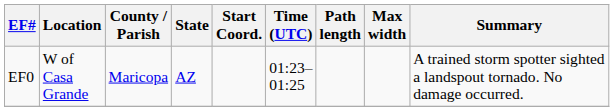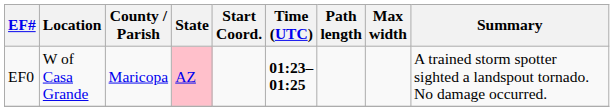EF0 | State: no background -> pink background
EF0 | Time (UTC): normal -> bold
